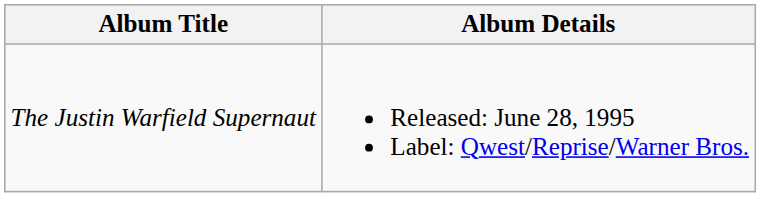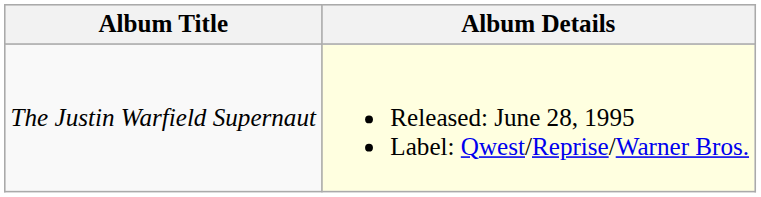The Justin Warfield Supernaut | Album Details: no background -> lightyellow background
